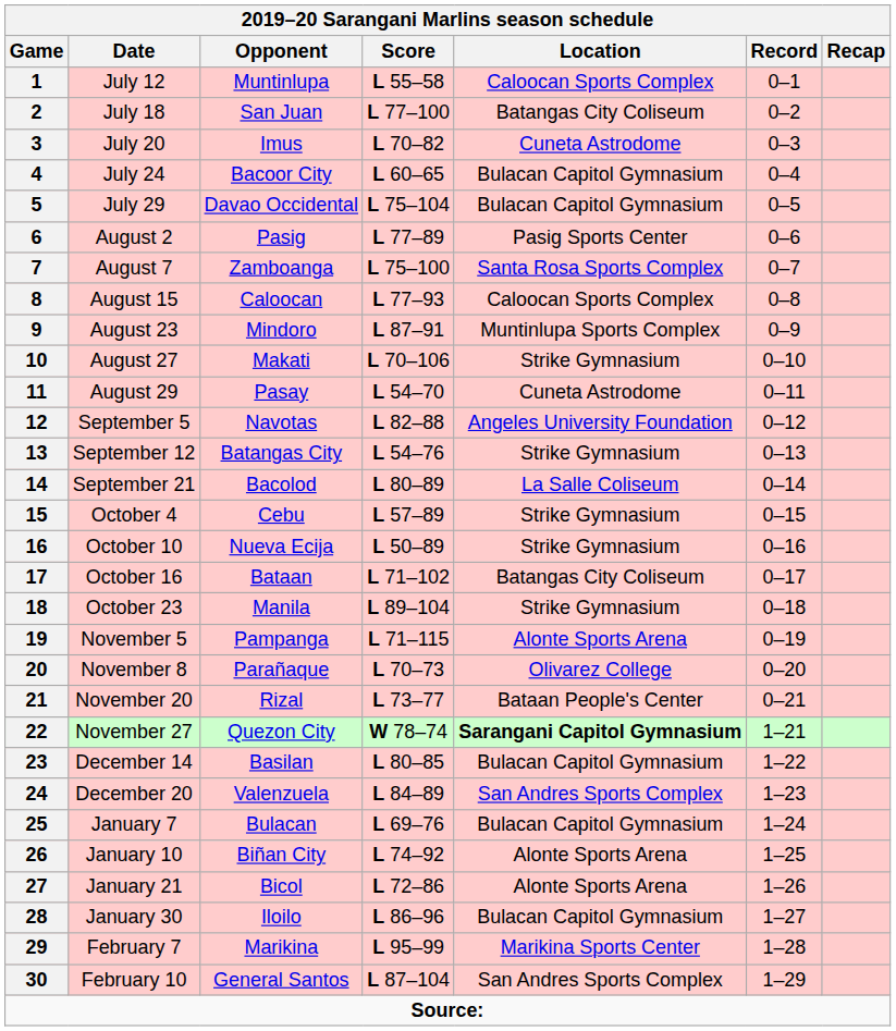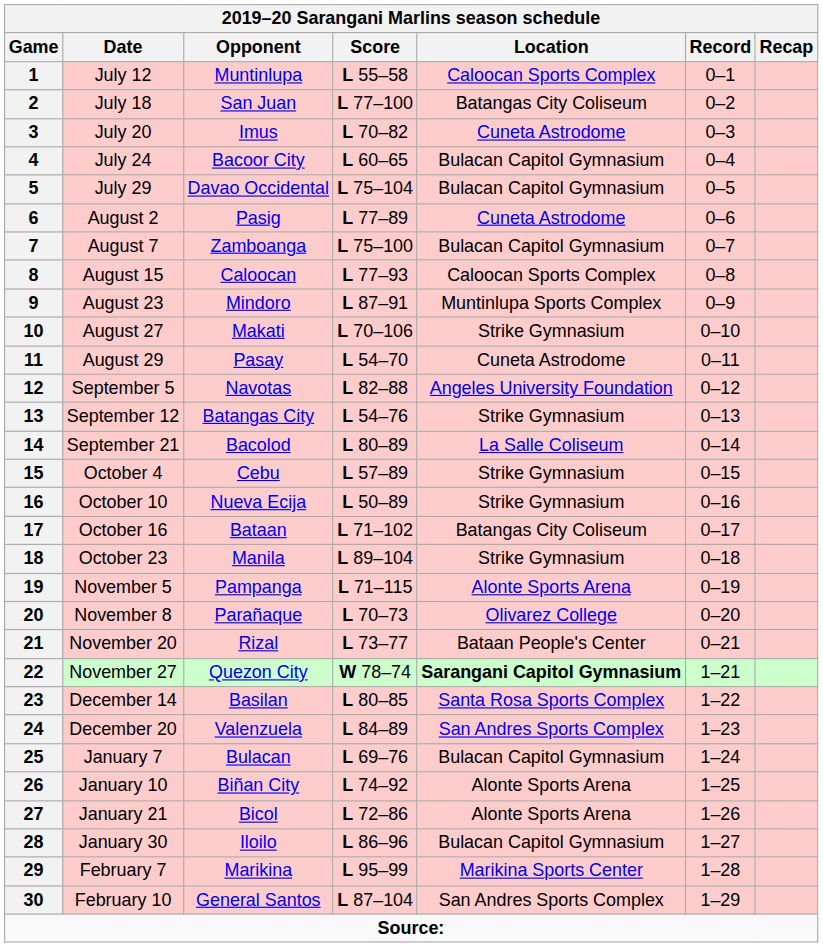6 | Location: Pasig Sports Center -> Cuneta Astrodome
7 | Location: Santa Rosa Sports Complex -> Bulacan Capitol Gymnasium
23 | Location: Bulacan Capitol Gymnasium -> Santa Rosa Sports Complex
